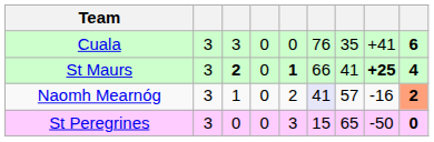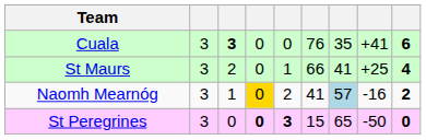Cuala | column 3: normal -> bold
St Maurs | column 3: bold -> normal
St Maurs | column 5: bold -> normal
St Maurs | column 8: bold -> normal
Naomh Mearnóg | column 4: no background -> gold background
Naomh Mearnóg | column 6: lavender background -> no background
Naomh Mearnóg | column 7: no background -> lightblue background
Naomh Mearnóg | column 9: lightsalmon background -> no background
St Peregrines | column 4: normal -> bold
St Peregrines | column 5: normal -> bold
